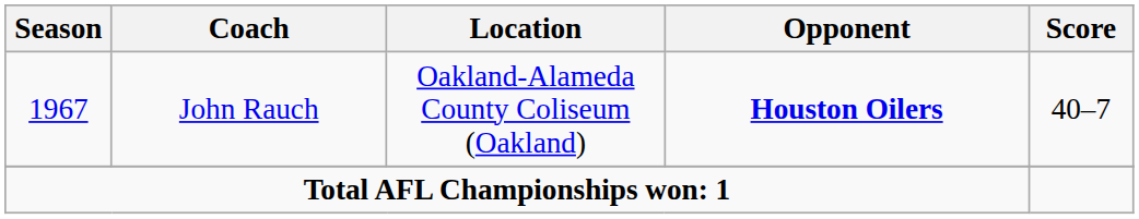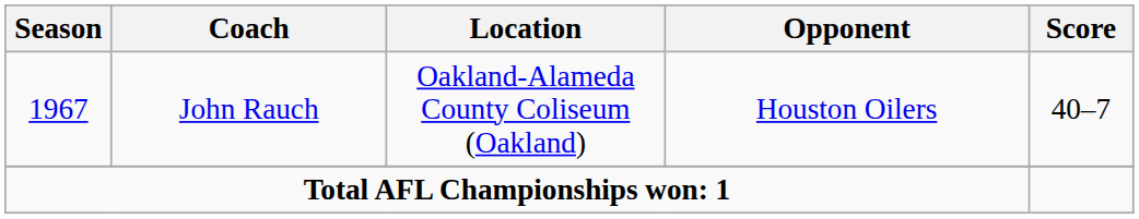1967 | Opponent: bold -> normal
